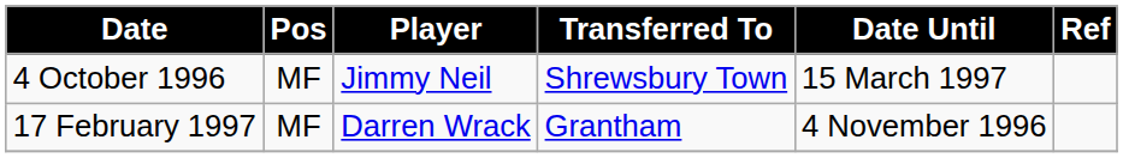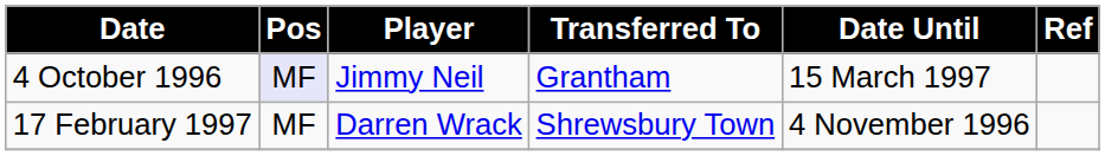4 October 1996 | Pos: no background -> lavender background
4 October 1996 | Transferred To: Shrewsbury Town -> Grantham
17 February 1997 | Transferred To: Grantham -> Shrewsbury Town
